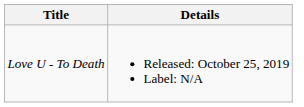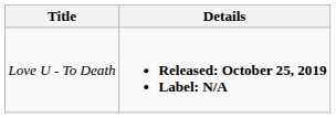Love U - To Death | Details: normal -> bold
